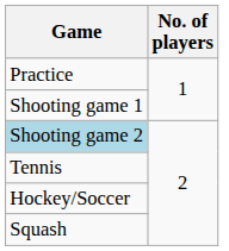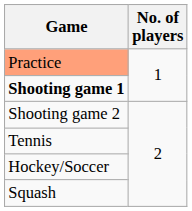Practice | Game: no background -> lightsalmon background
Shooting game 1 | Game: normal -> bold
Shooting game 2 | Game: lightblue background -> no background
